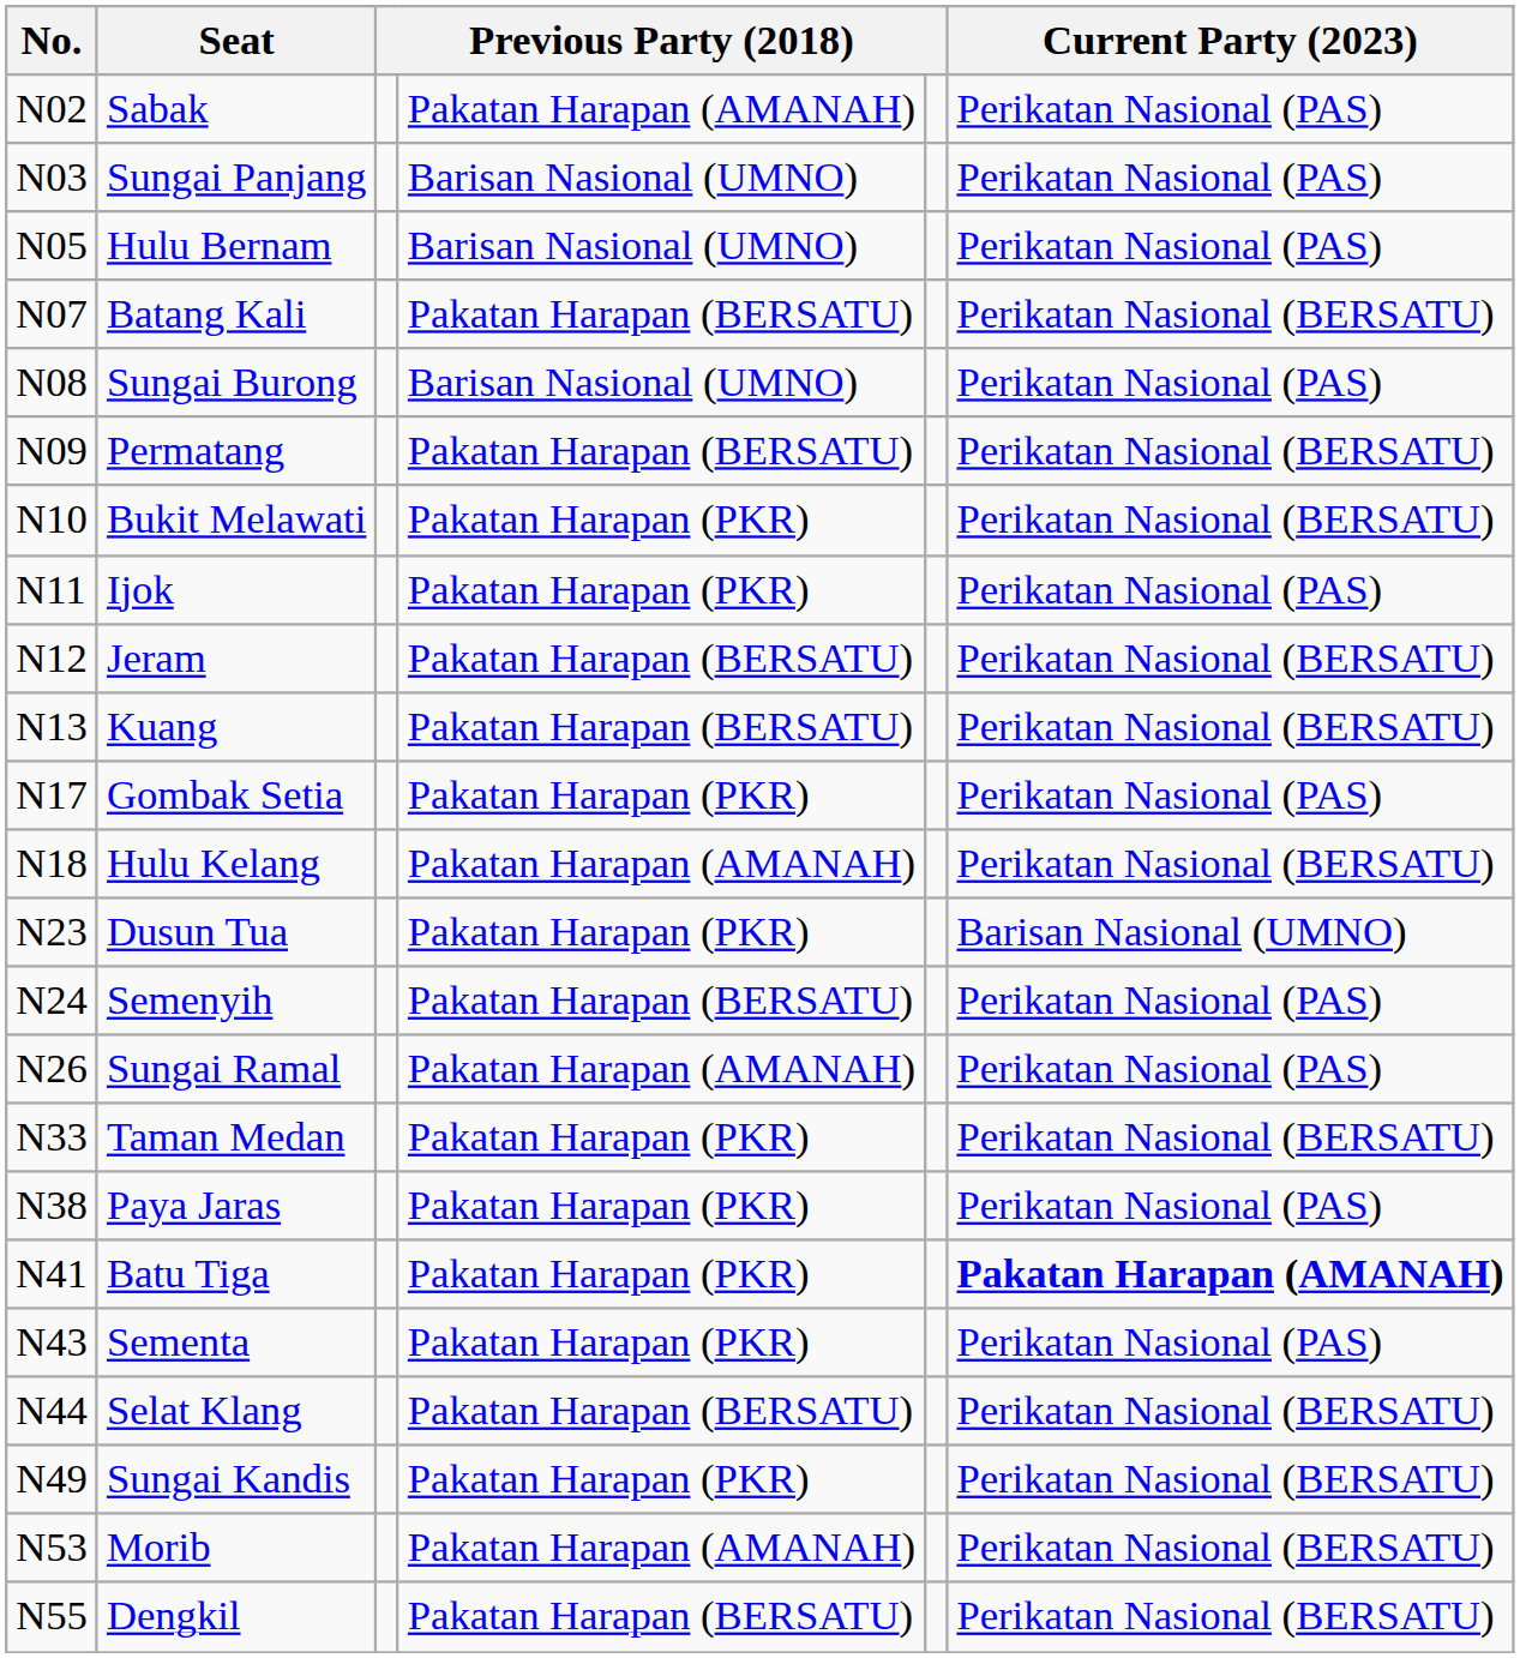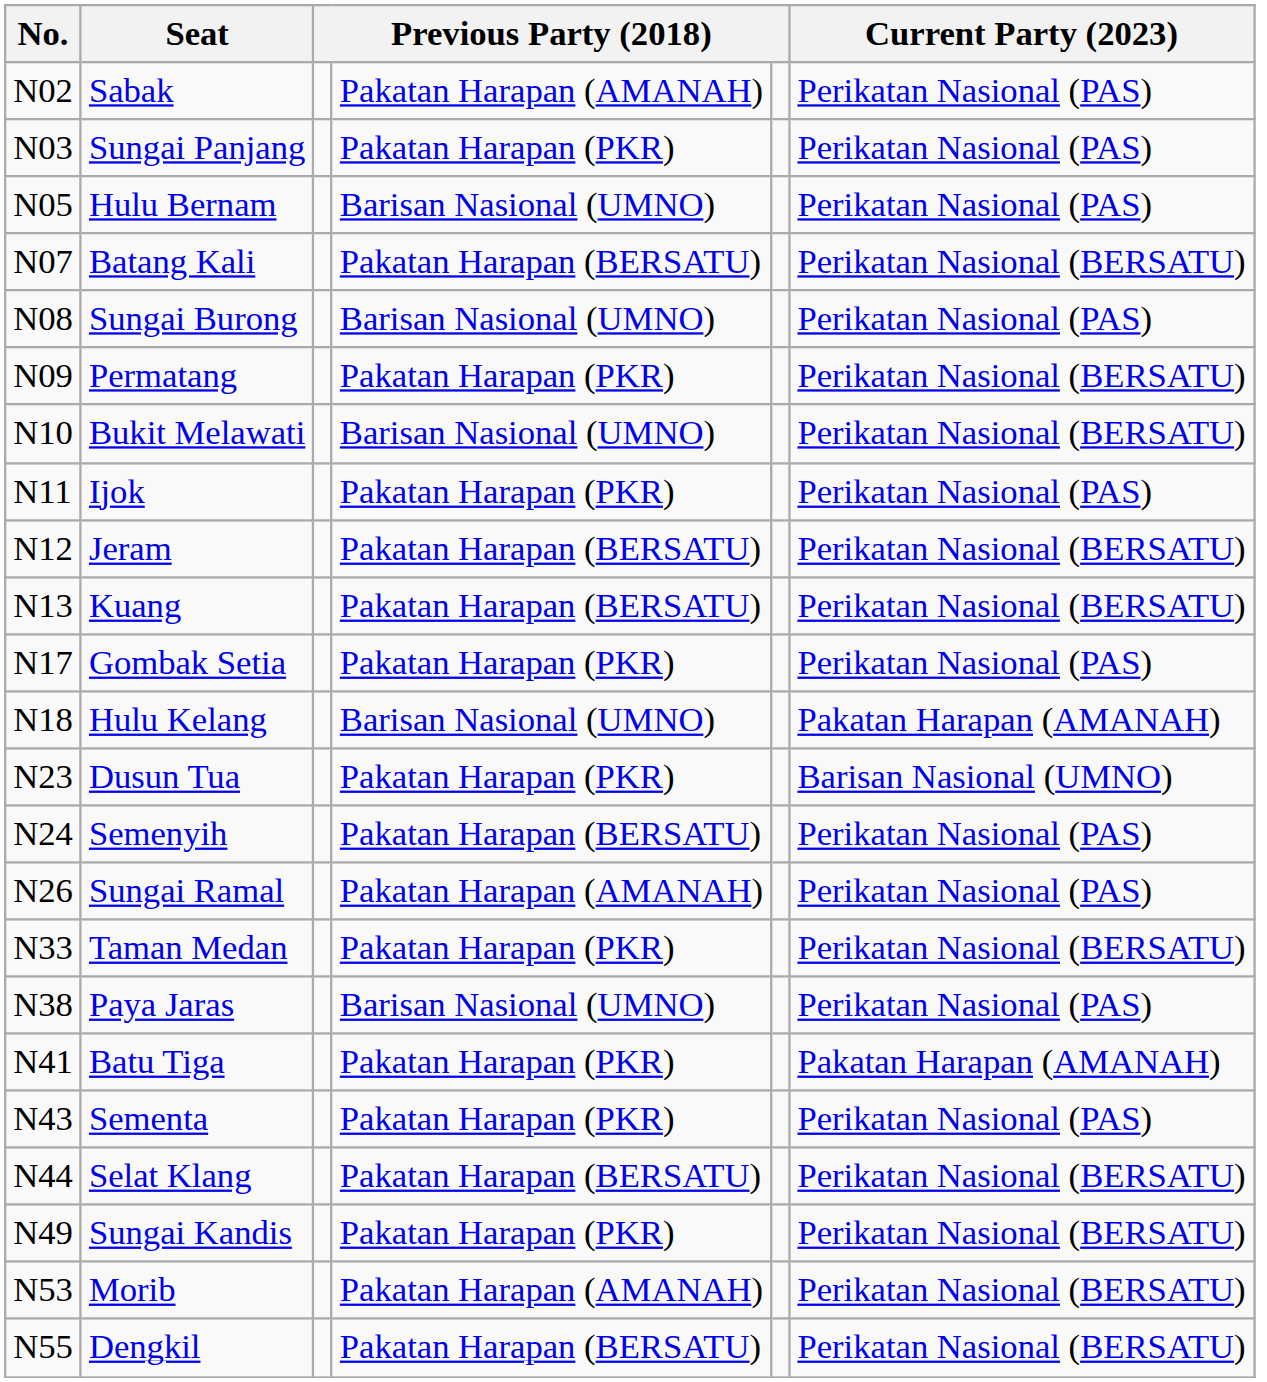Sungai Panjang | column 4: Barisan Nasional (UMNO) -> Pakatan Harapan (PKR)
Permatang | column 4: Pakatan Harapan (BERSATU) -> Pakatan Harapan (PKR)
Bukit Melawati | column 4: Pakatan Harapan (PKR) -> Barisan Nasional (UMNO)
Hulu Kelang | column 4: Pakatan Harapan (AMANAH) -> Barisan Nasional (UMNO)
Hulu Kelang | column 6: Perikatan Nasional (BERSATU) -> Pakatan Harapan (AMANAH)
Paya Jaras | column 4: Pakatan Harapan (PKR) -> Barisan Nasional (UMNO)
Batu Tiga | column 6: bold -> normal
